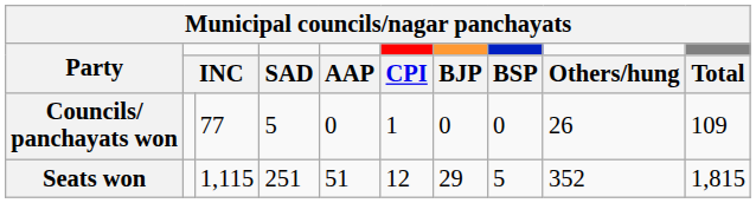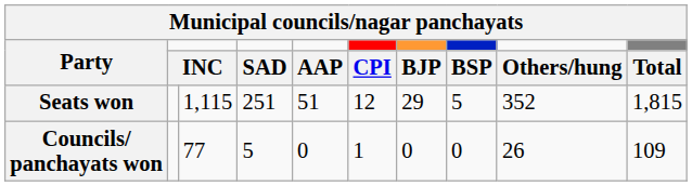rows swapped: Councils/ panchayats won <-> Seats won
